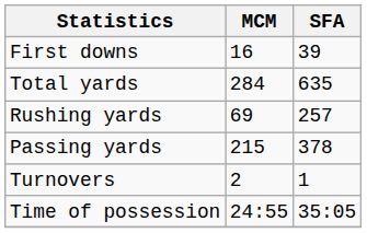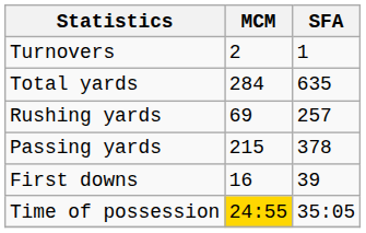rows swapped: First downs <-> Turnovers
Time of possession | MCM: no background -> gold background
